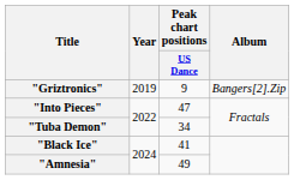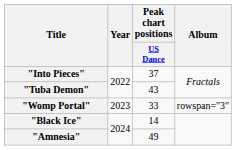- row: "Griztronics" | 2019 | 9 | Bangers[2].Zip
"Into Pieces" | Peak chart positions / US Dance: 47 -> 37
"Tuba Demon" | Peak chart positions / US Dance: 34 -> 43
+ row: "Womp Portal" | 2023 | 33 | rowspan="3"
"Black Ice" | Peak chart positions / US Dance: 41 -> 14
